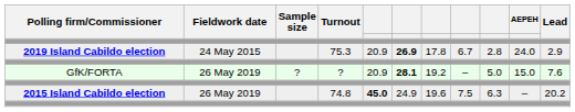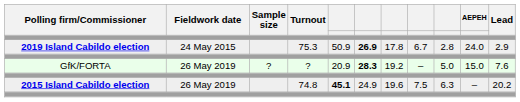2019 Island Cabildo election | column 5: 20.9 -> 50.9
GfK/FORTA | column 6: 28.1 -> 28.3
2015 Island Cabildo election | column 5: 45.0 -> 45.1
